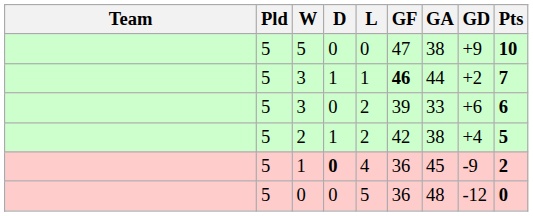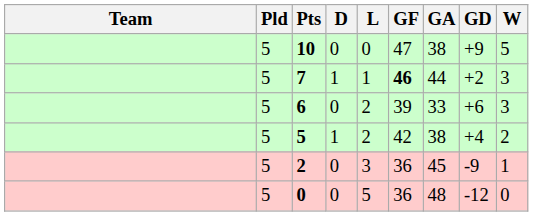columns swapped: W <-> Pts
row 6 | D: bold -> normal
row 6 | L: 4 -> 3
